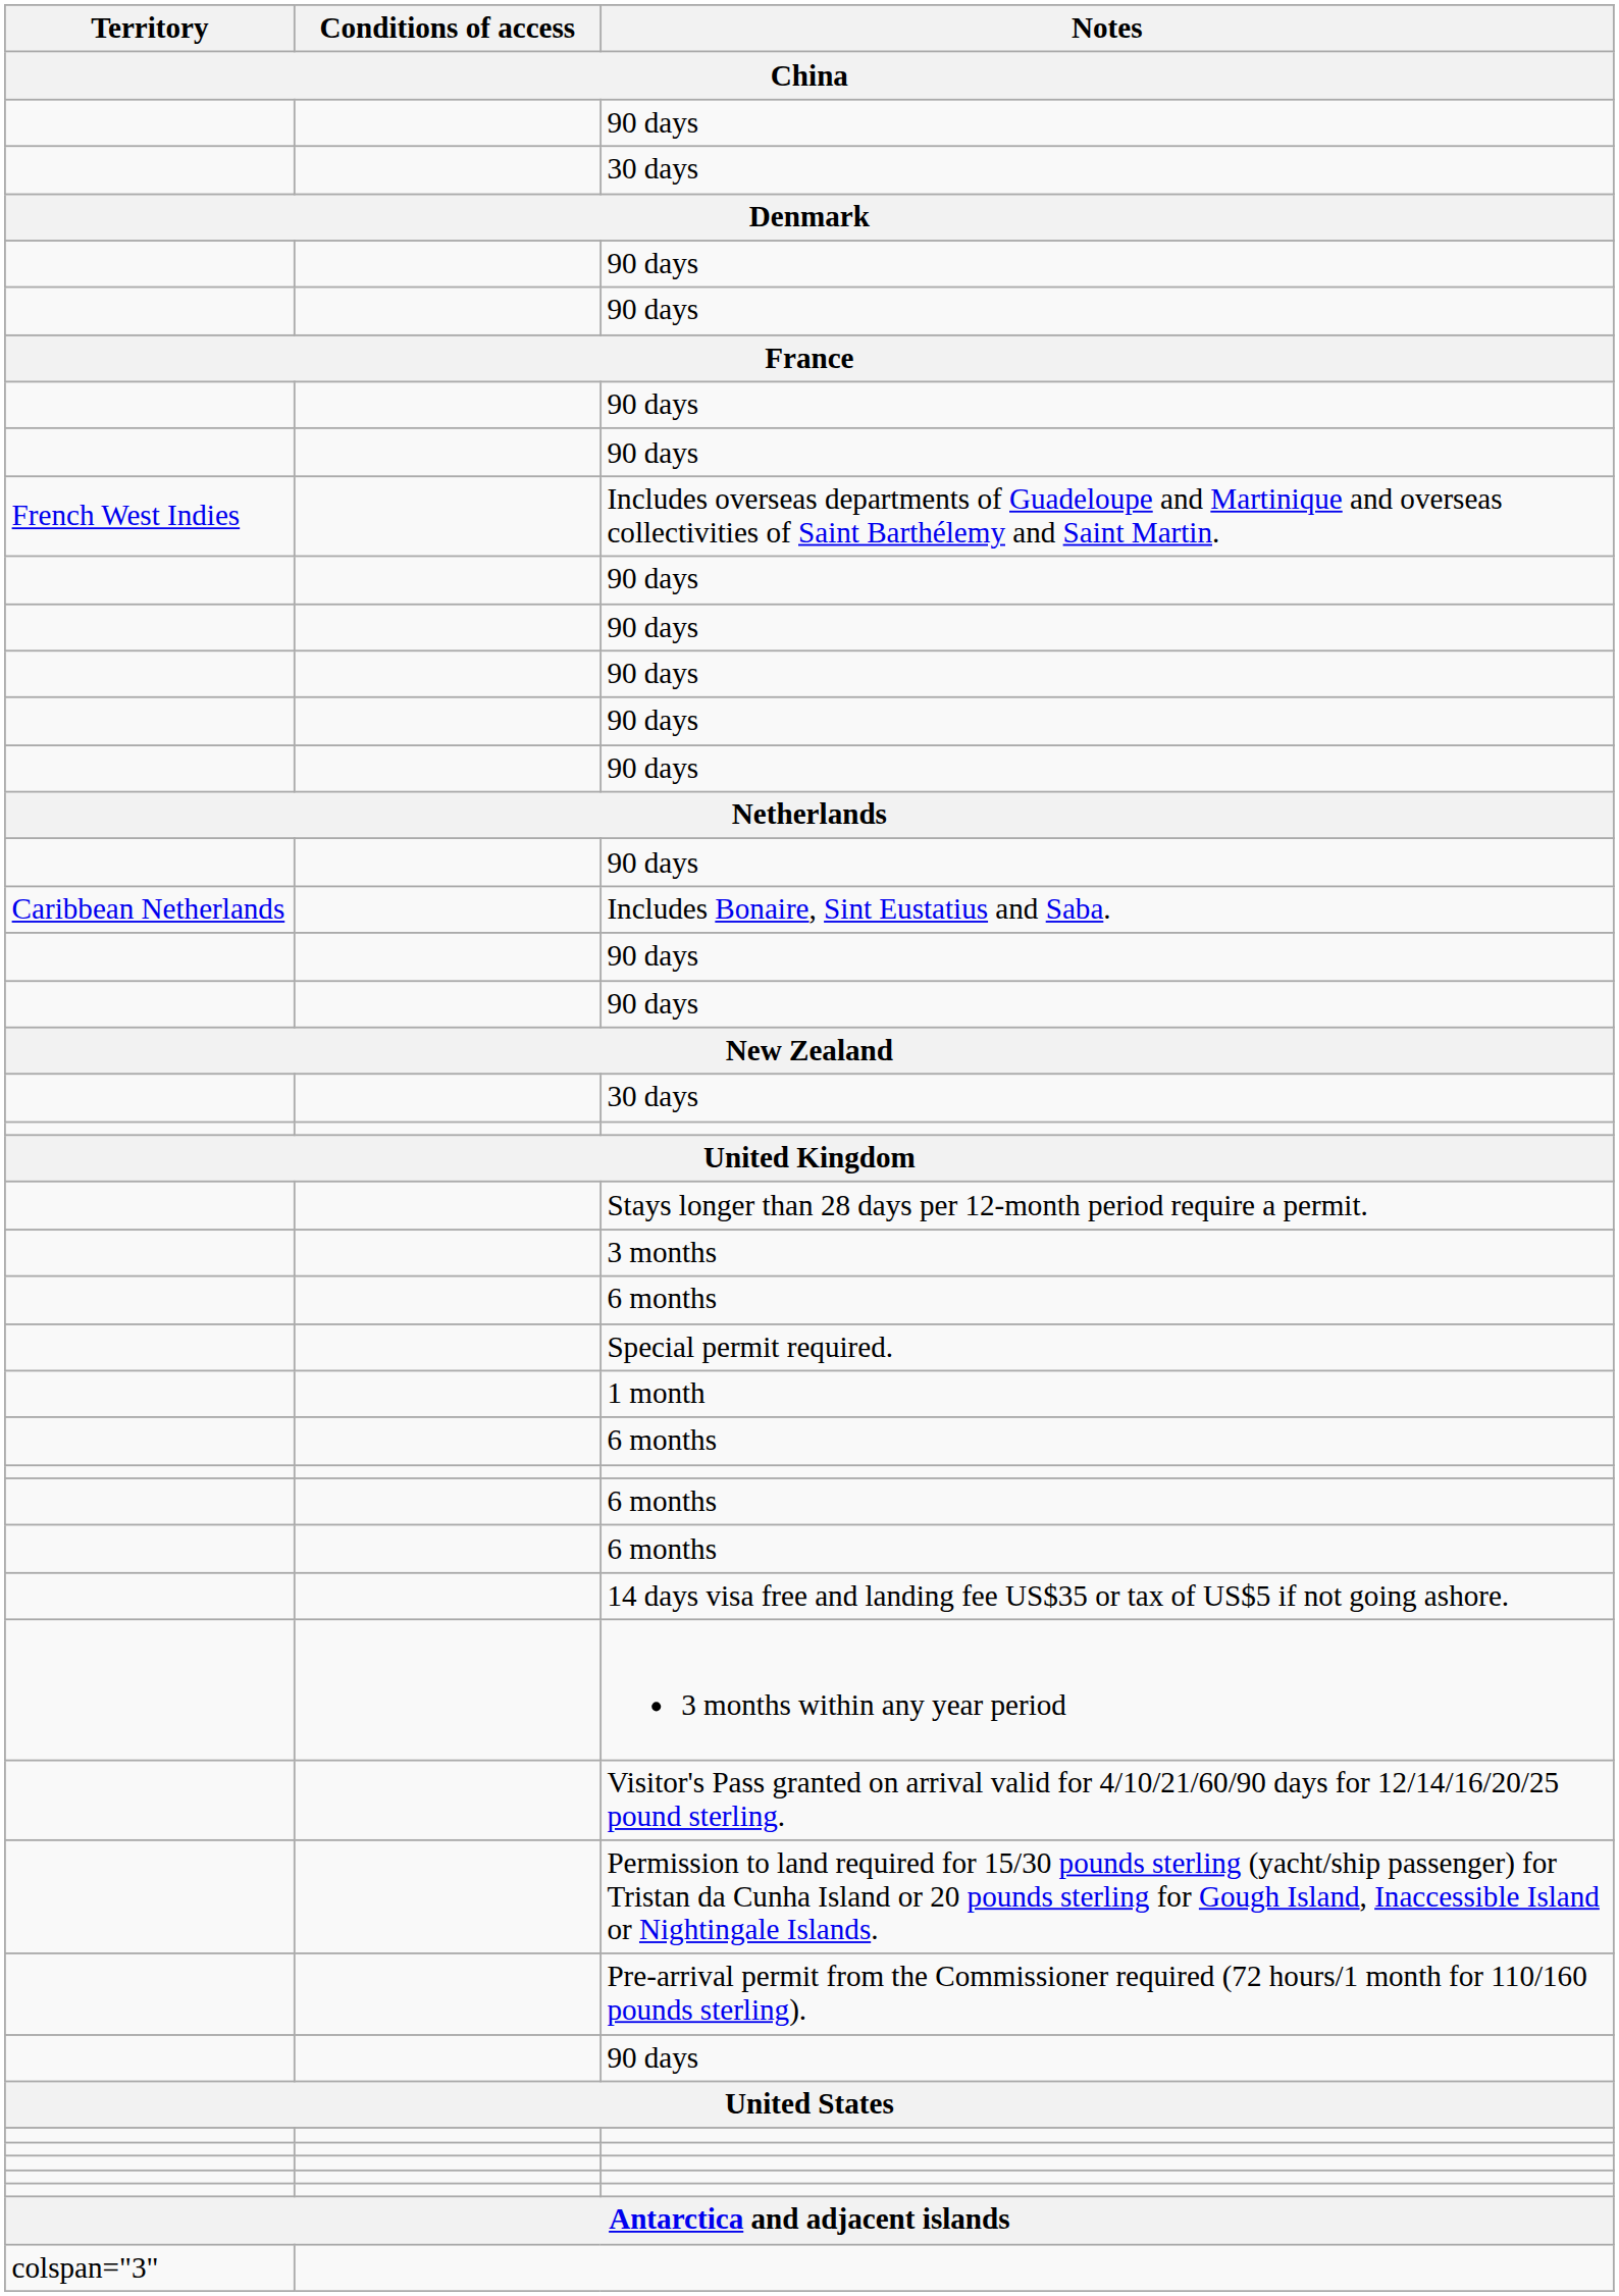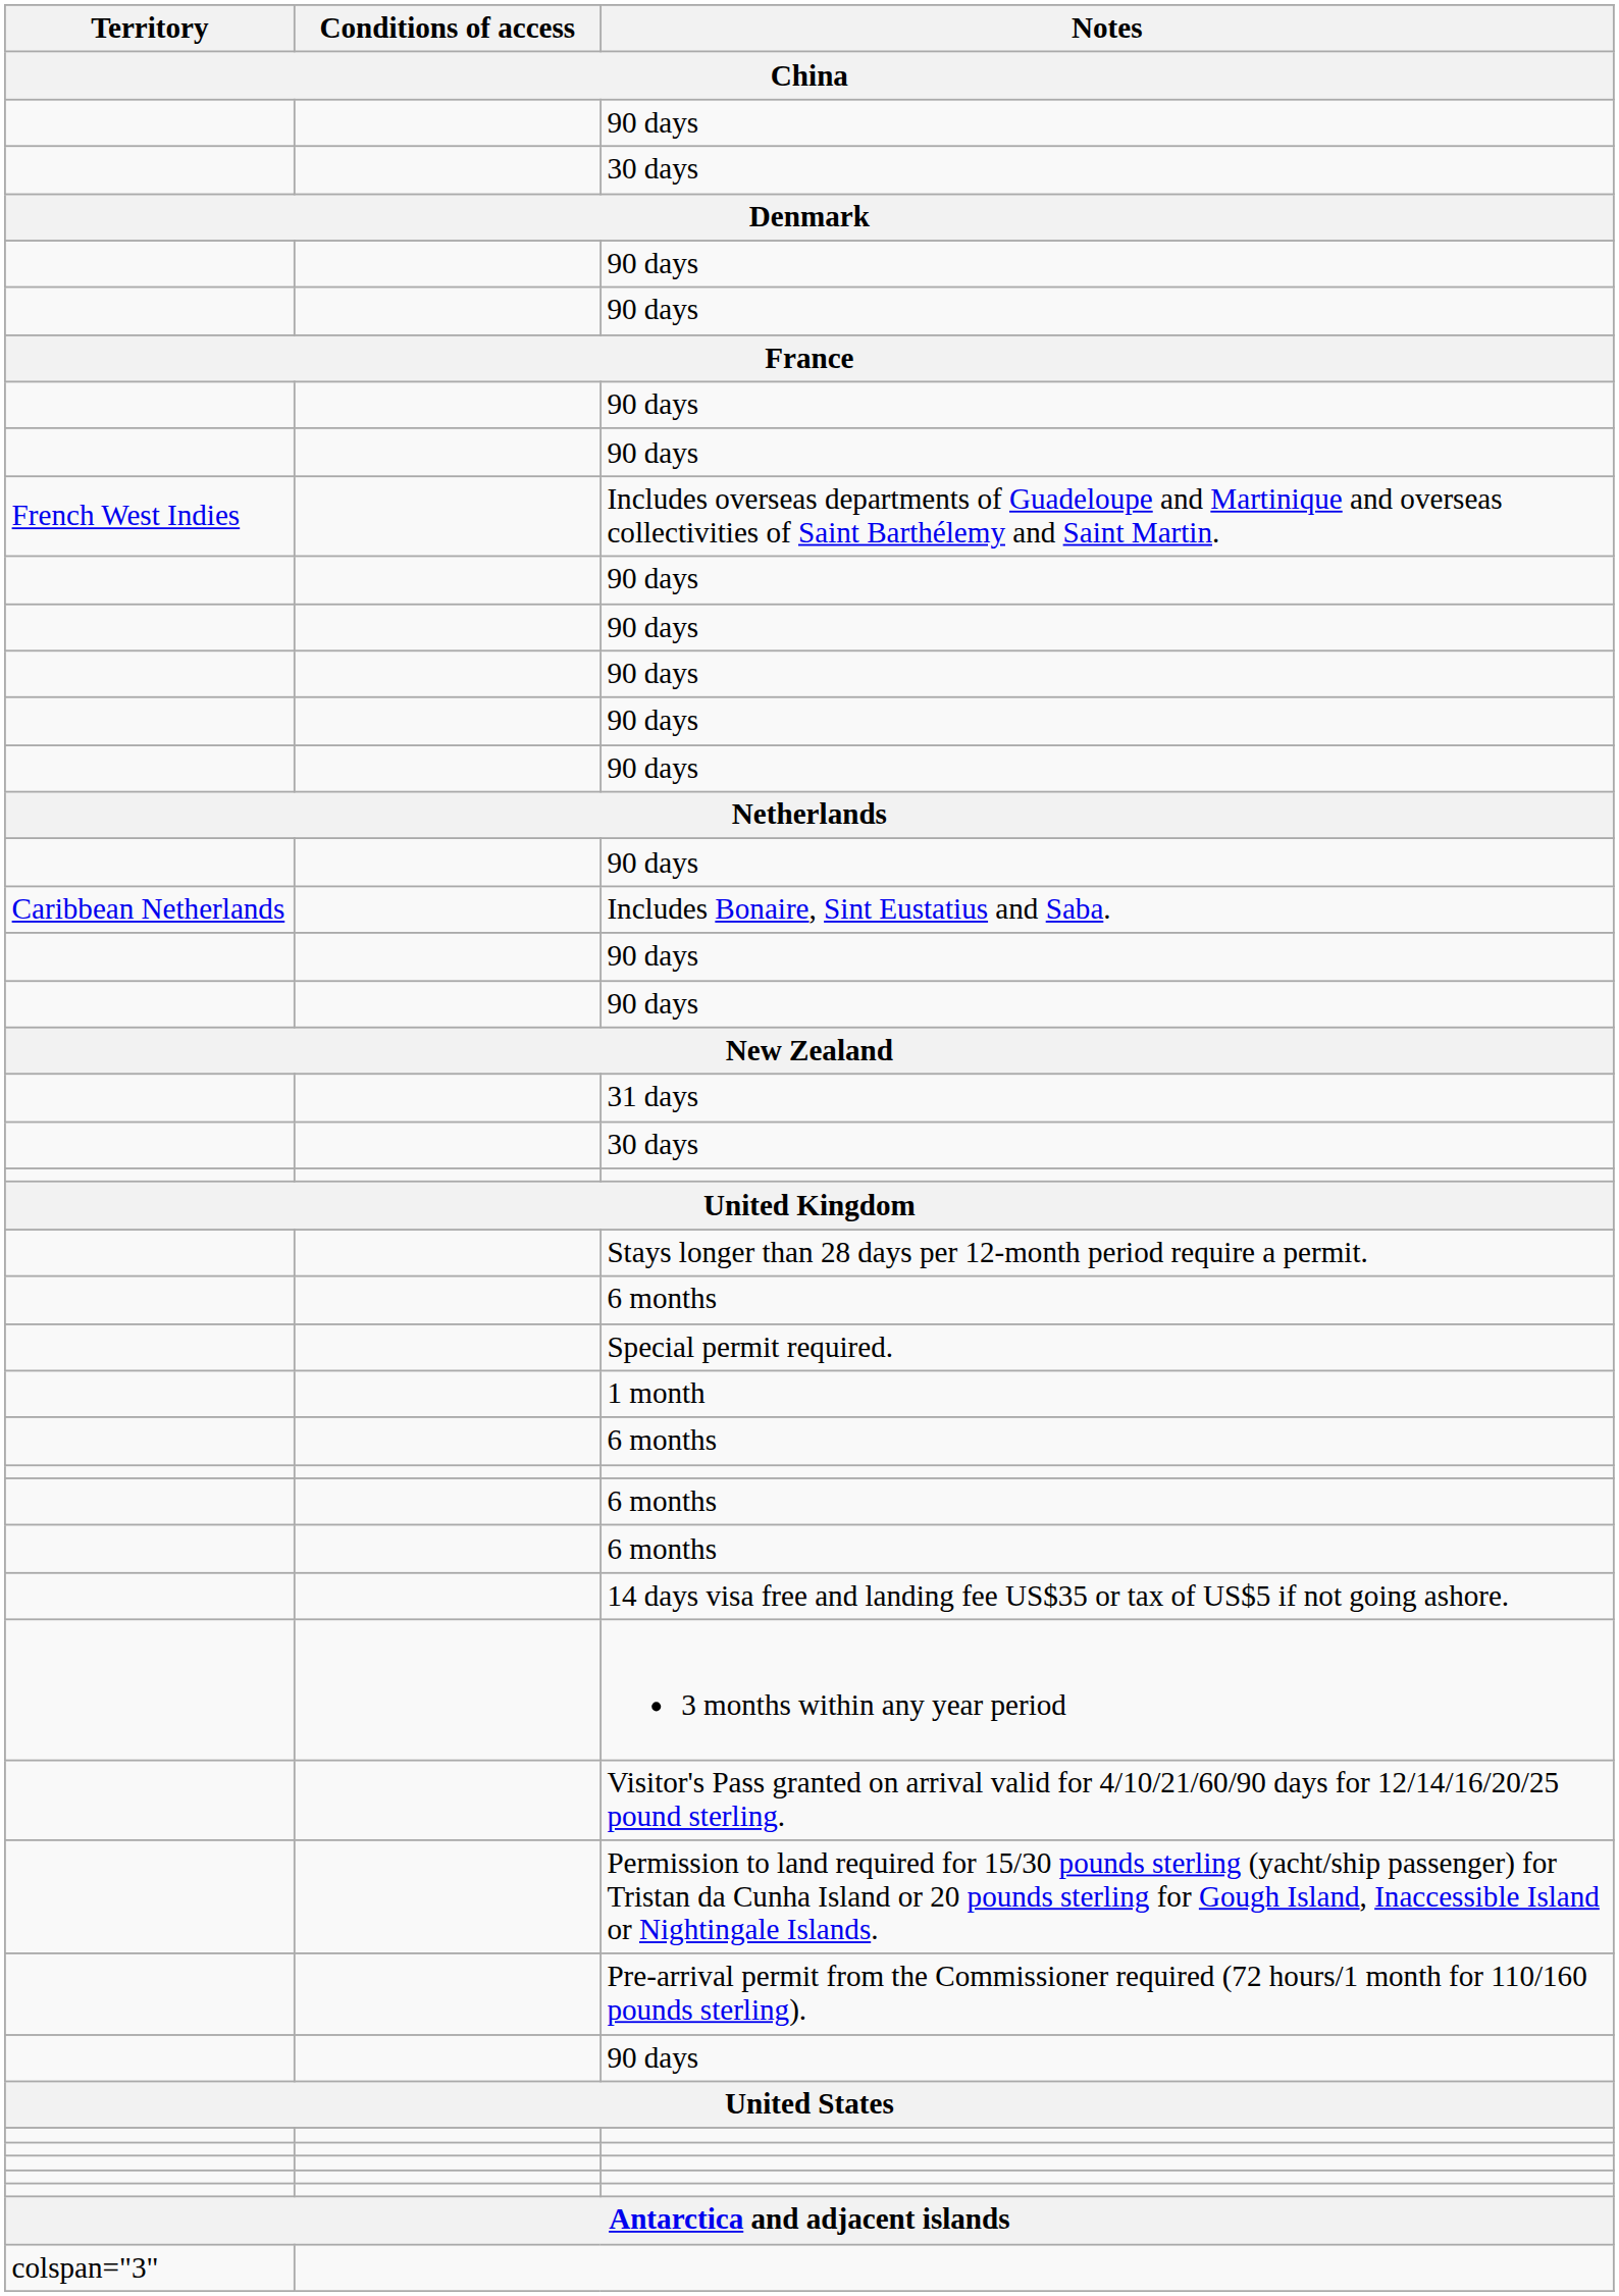+ row: 31 days
- row: 3 months
